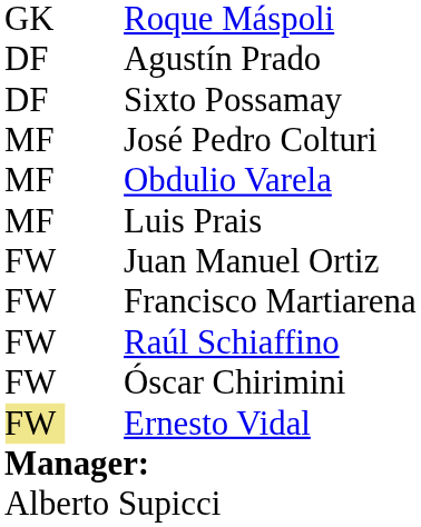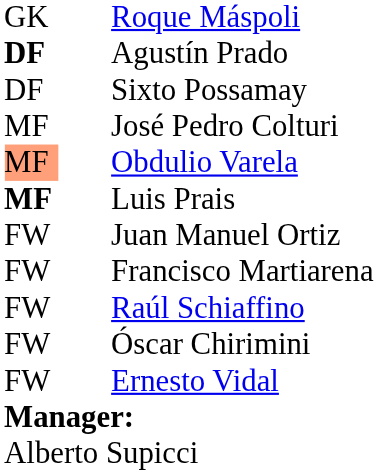Agustín Prado | column 1: normal -> bold
Obdulio Varela | column 1: no background -> lightsalmon background
Luis Prais | column 1: normal -> bold
Ernesto Vidal | column 1: khaki background -> no background
